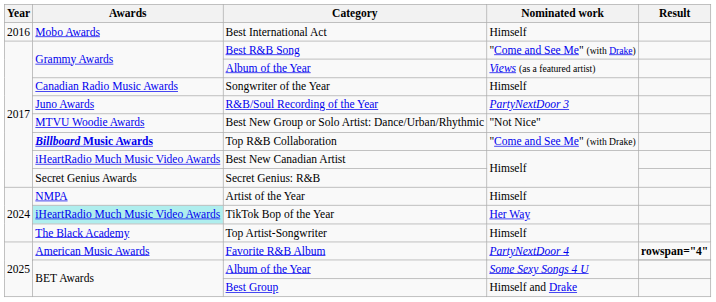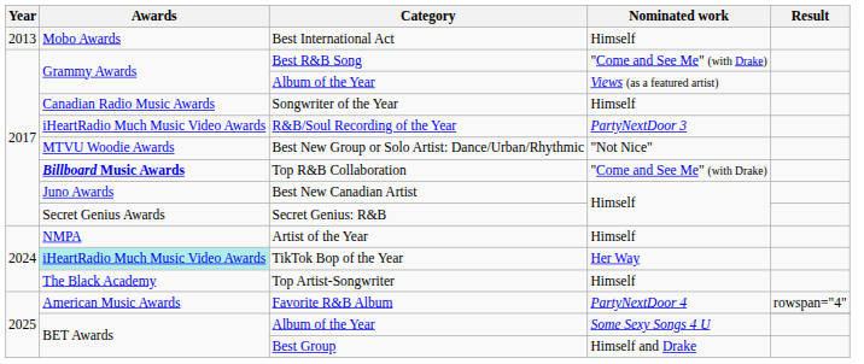Best International Act | Year: 2016 -> 2013
R&B/Soul Recording of the Year | Awards: Juno Awards -> iHeartRadio Much Music Video Awards
Best New Canadian Artist | Awards: iHeartRadio Much Music Video Awards -> Juno Awards
Favorite R&B Album / PartyNextDoor 4 | Result: bold -> normal
